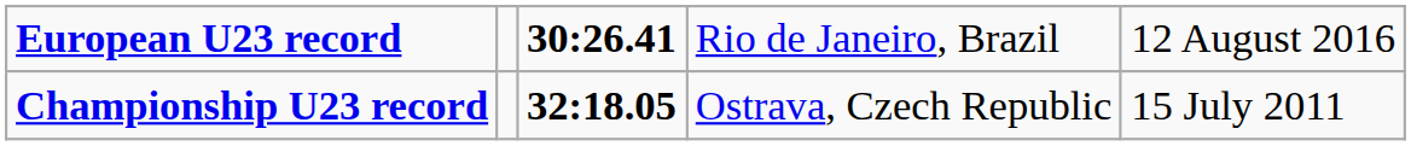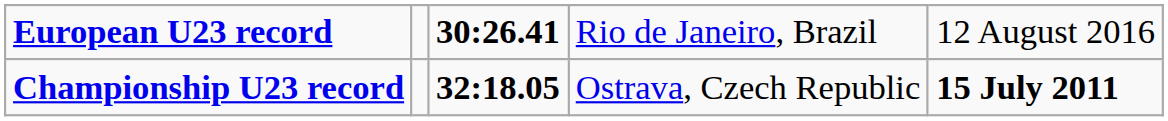Championship U23 record | column 5: normal -> bold
